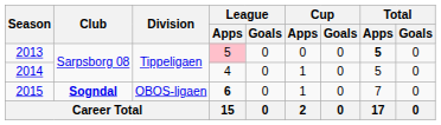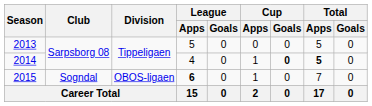2013 | League / Apps: pink background -> no background
2013 | Total / Apps: bold -> normal
2014 | Cup / Goals: normal -> bold
2014 | Total / Apps: normal -> bold
2015 | Club: bold -> normal
